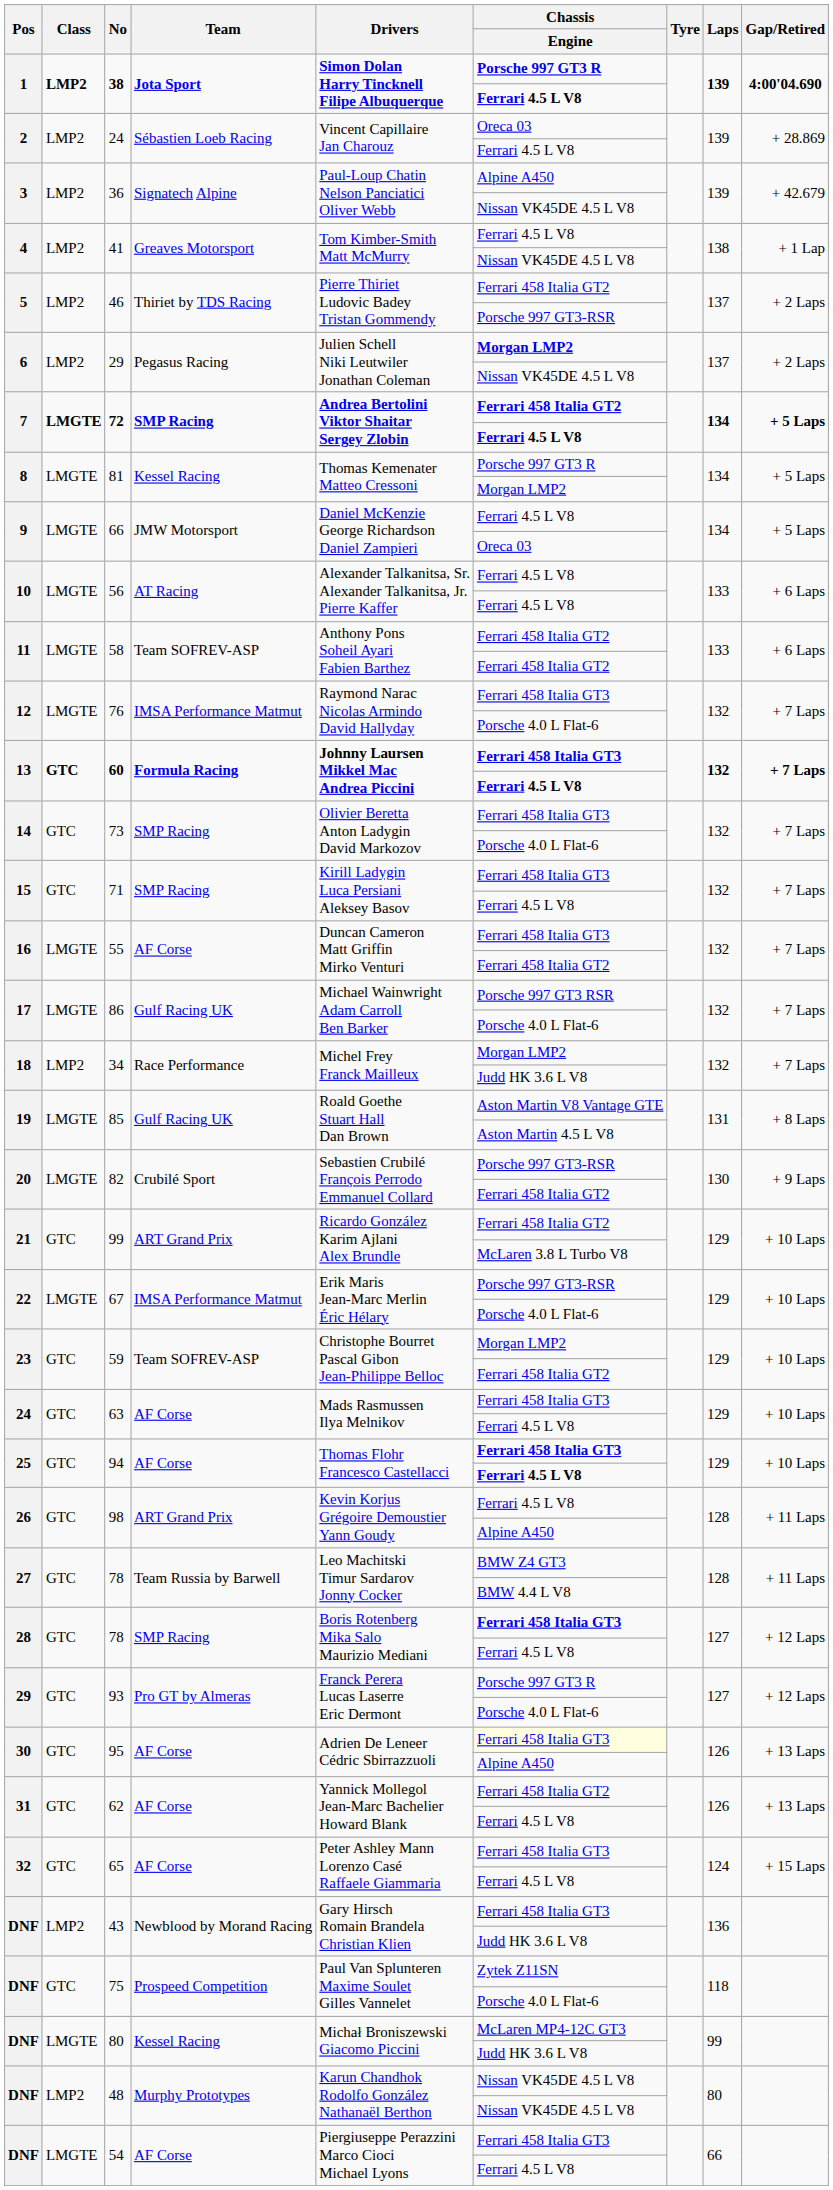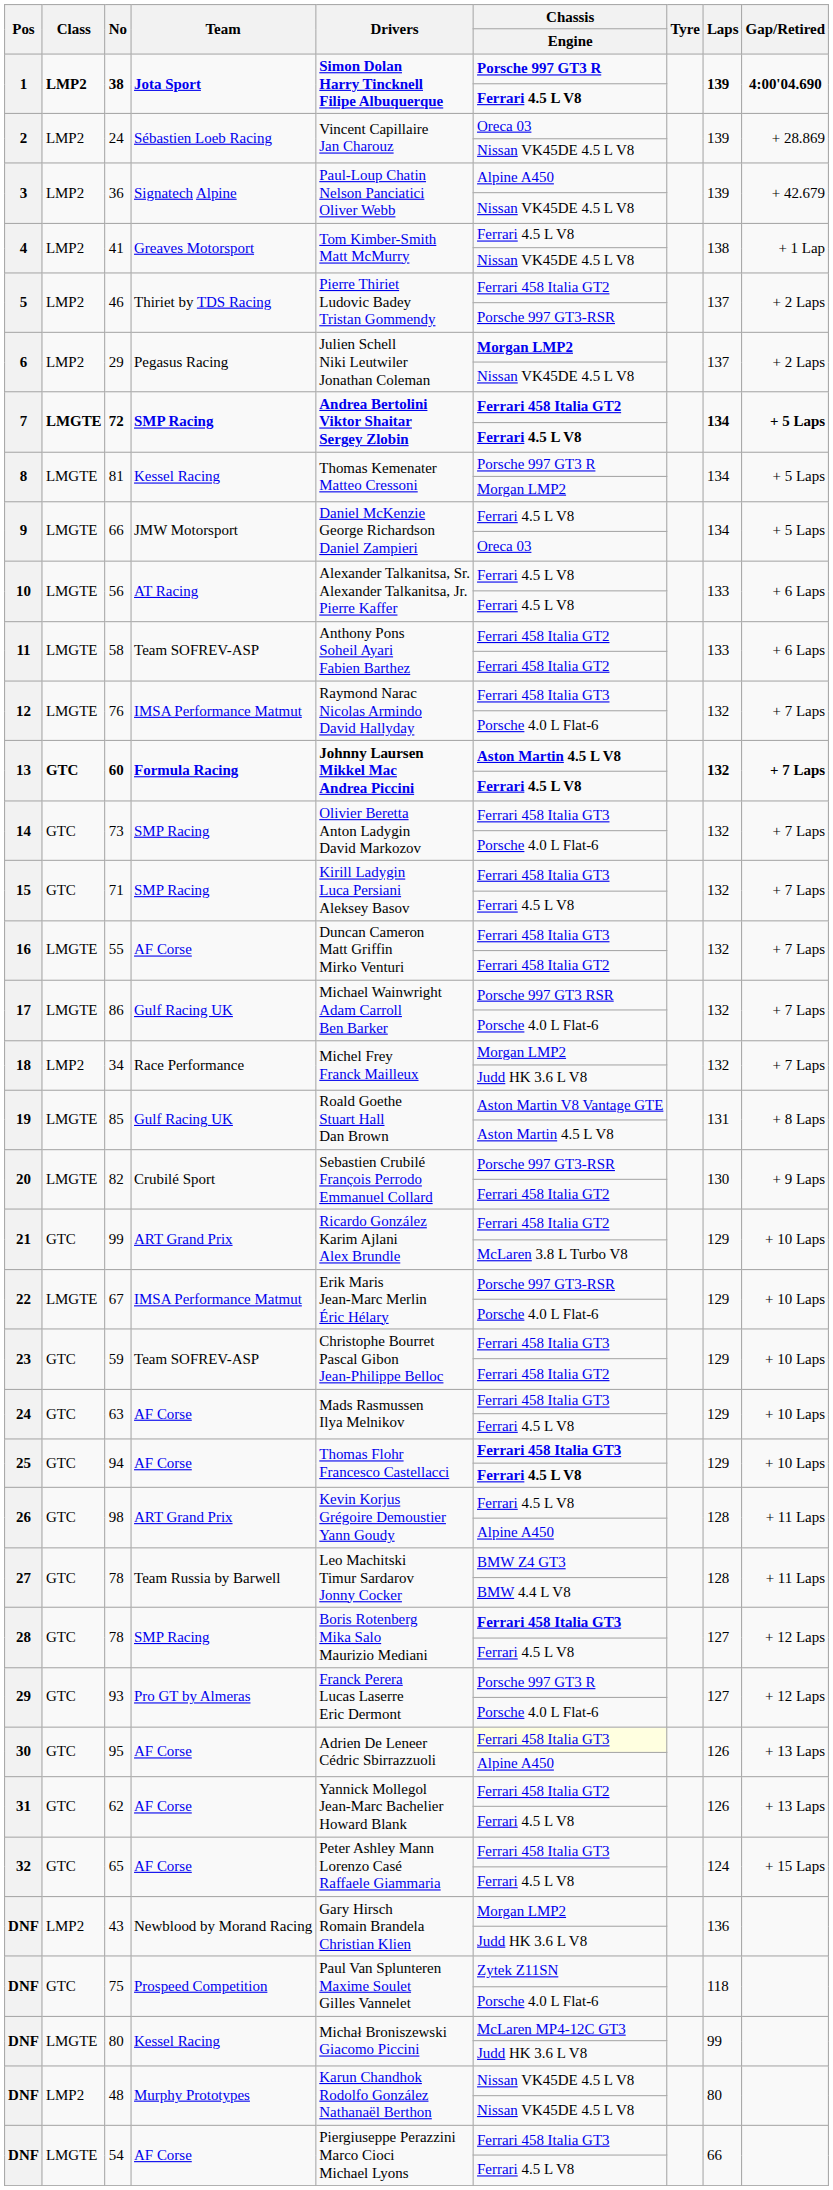row 6 | Chassis / Engine: Ferrari 4.5 L V8 -> Nissan VK45DE 4.5 L V8
row 27 | Chassis / Engine: Ferrari 458 Italia GT3 -> Aston Martin 4.5 L V8
row 47 | Chassis / Engine: Morgan LMP2 -> Ferrari 458 Italia GT3
row 67 | Chassis / Engine: Ferrari 458 Italia GT3 -> Morgan LMP2
